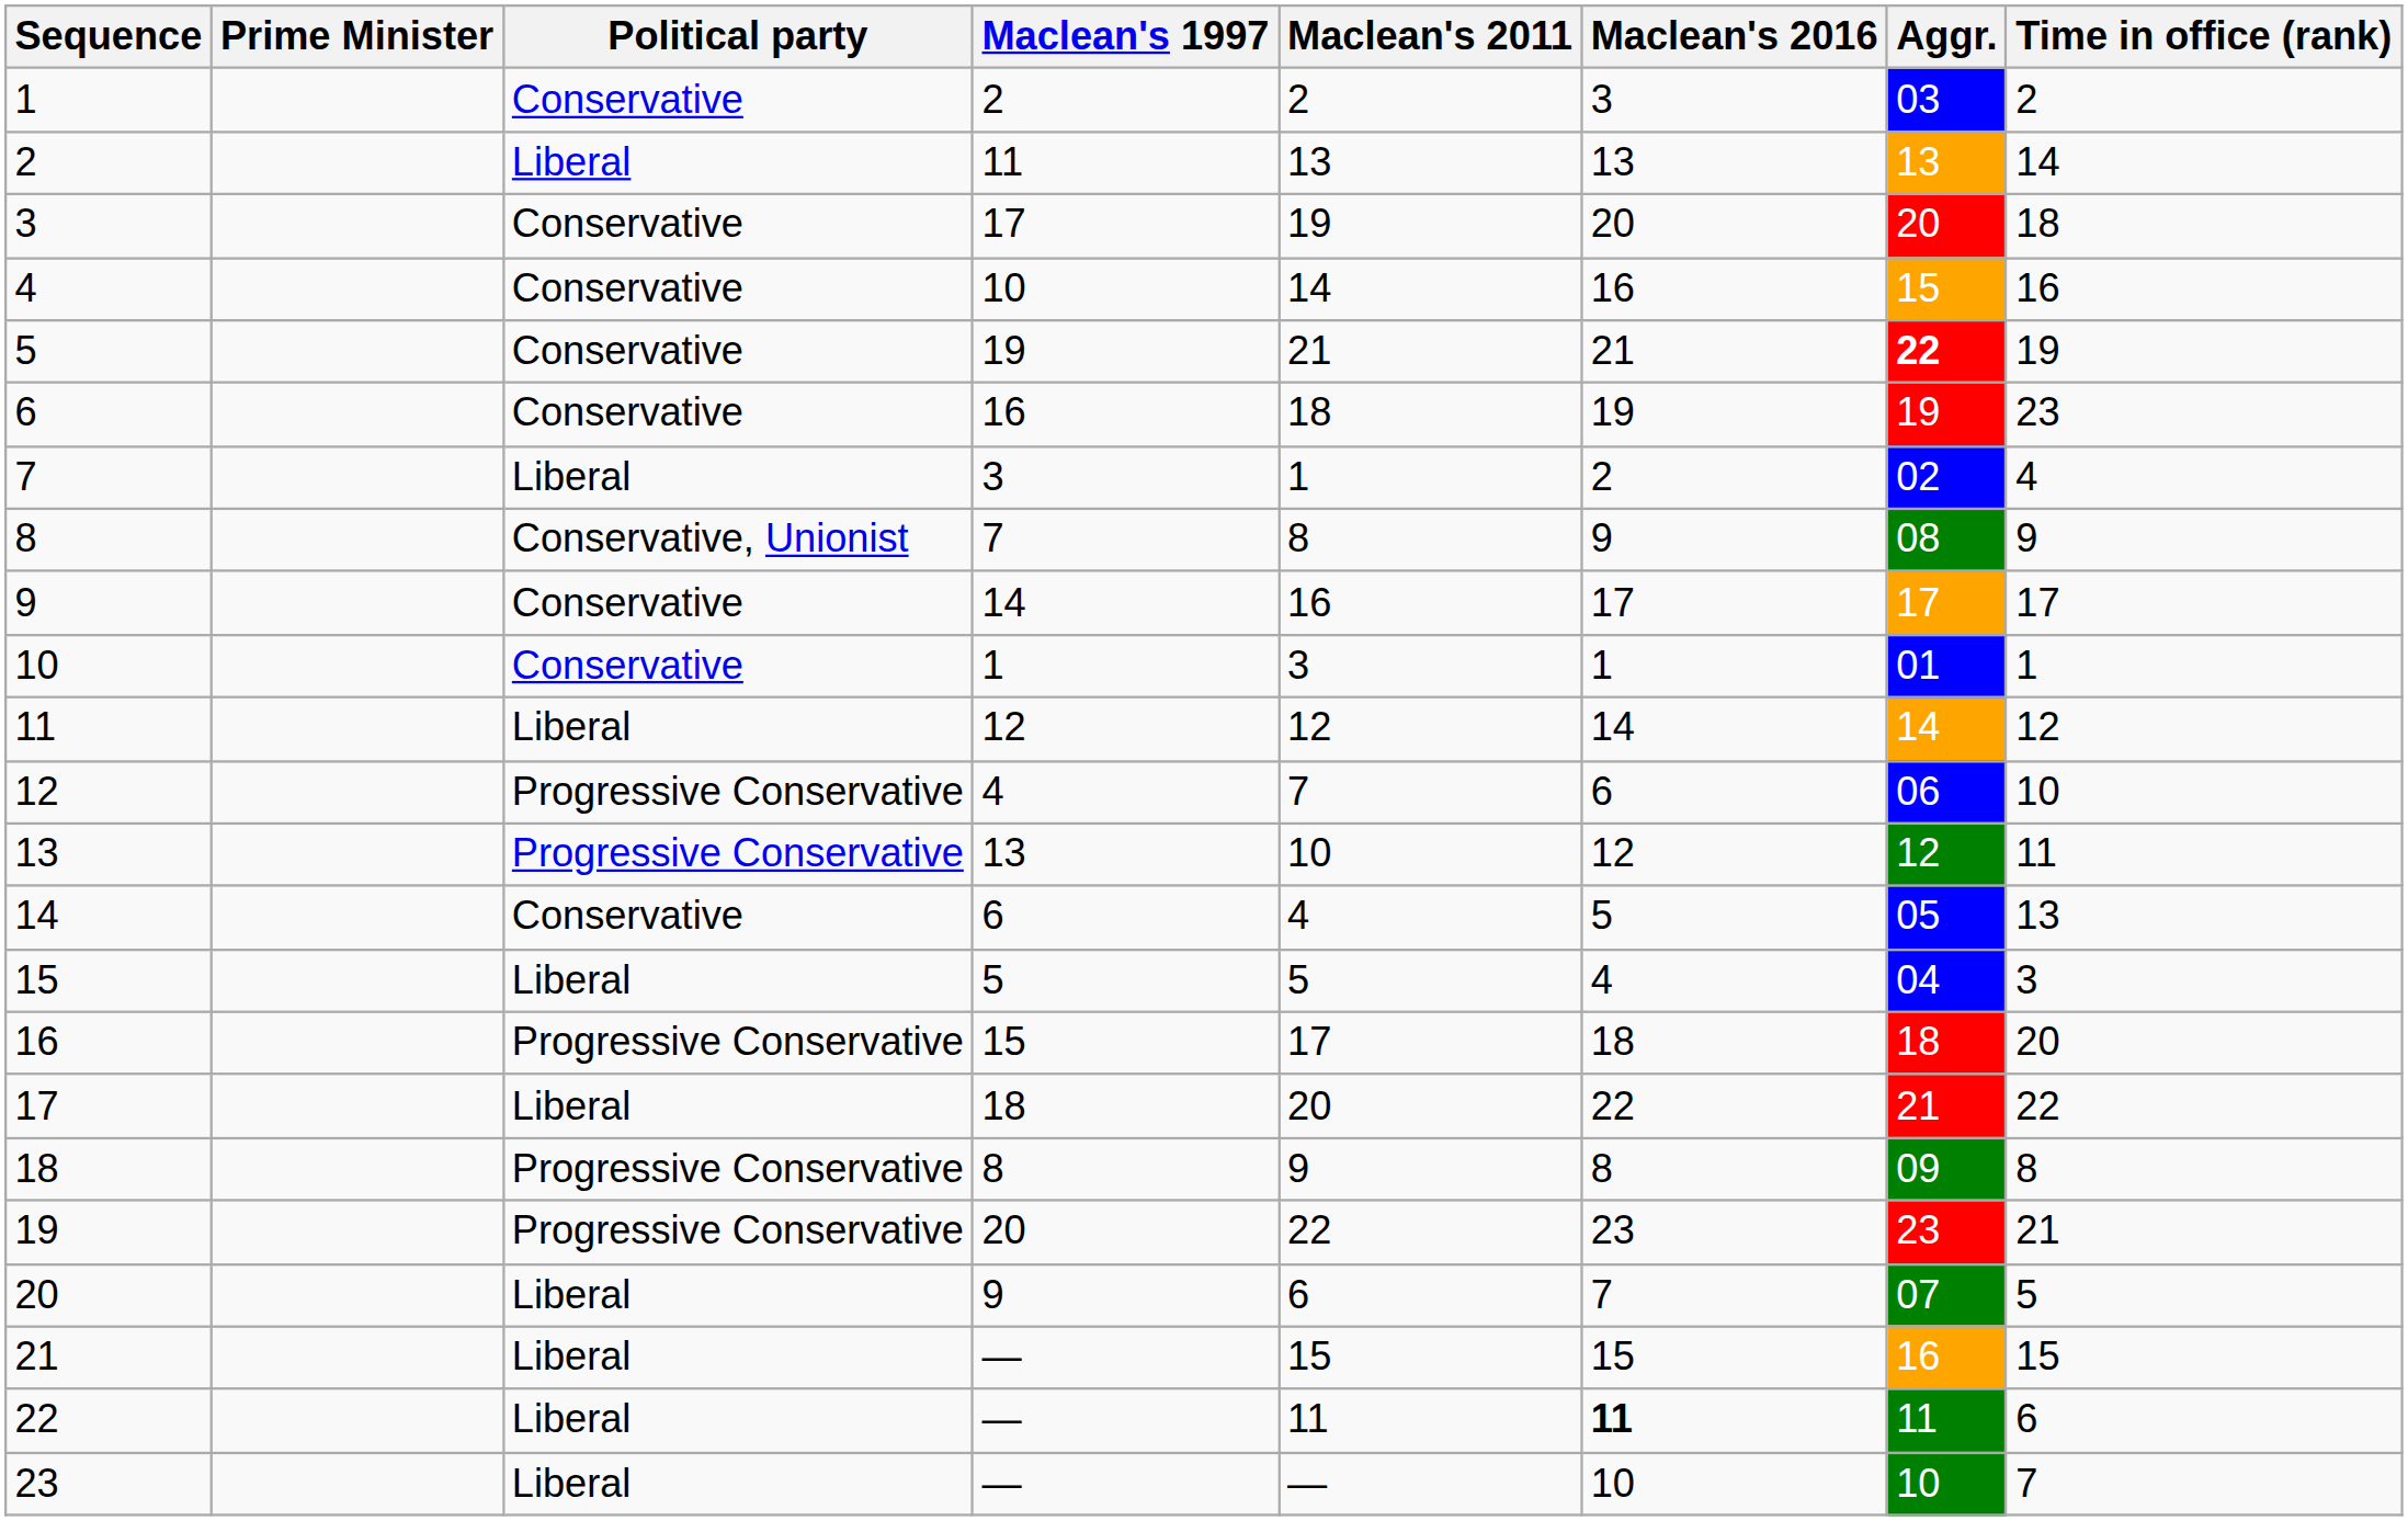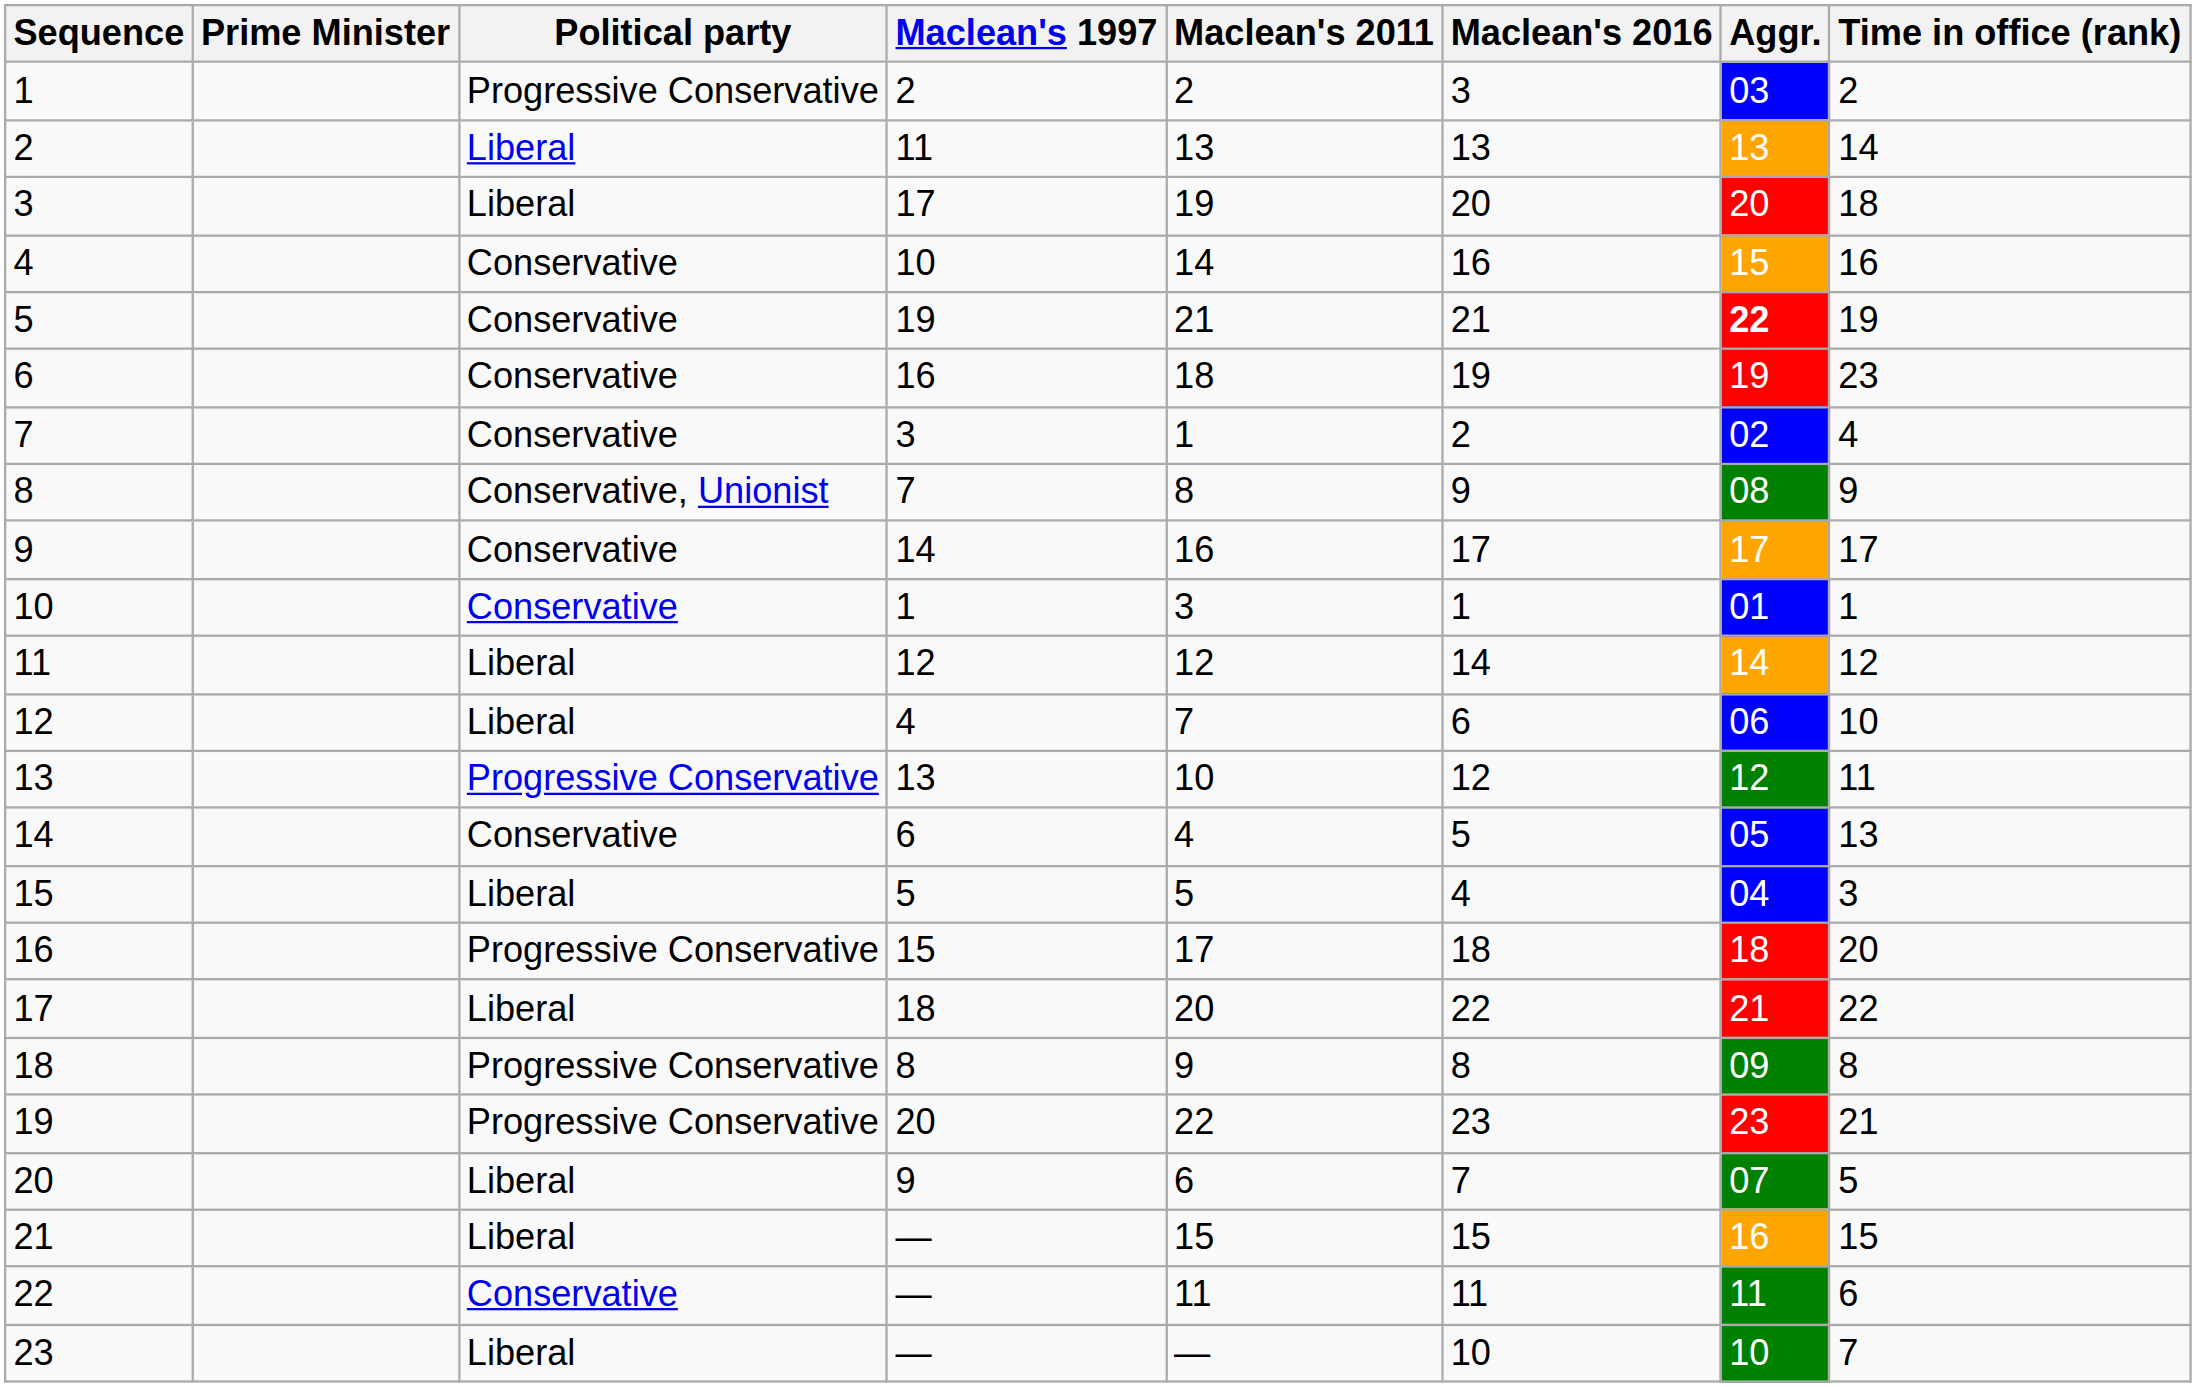row 2 | Political party: Conservative -> Progressive Conservative
row 4 | Political party: Conservative -> Liberal
row 8 | Political party: Liberal -> Conservative
row 13 | Political party: Progressive Conservative -> Liberal
row 23 | Political party: Liberal -> Conservative
row 23 | Maclean's 2016: bold -> normal
